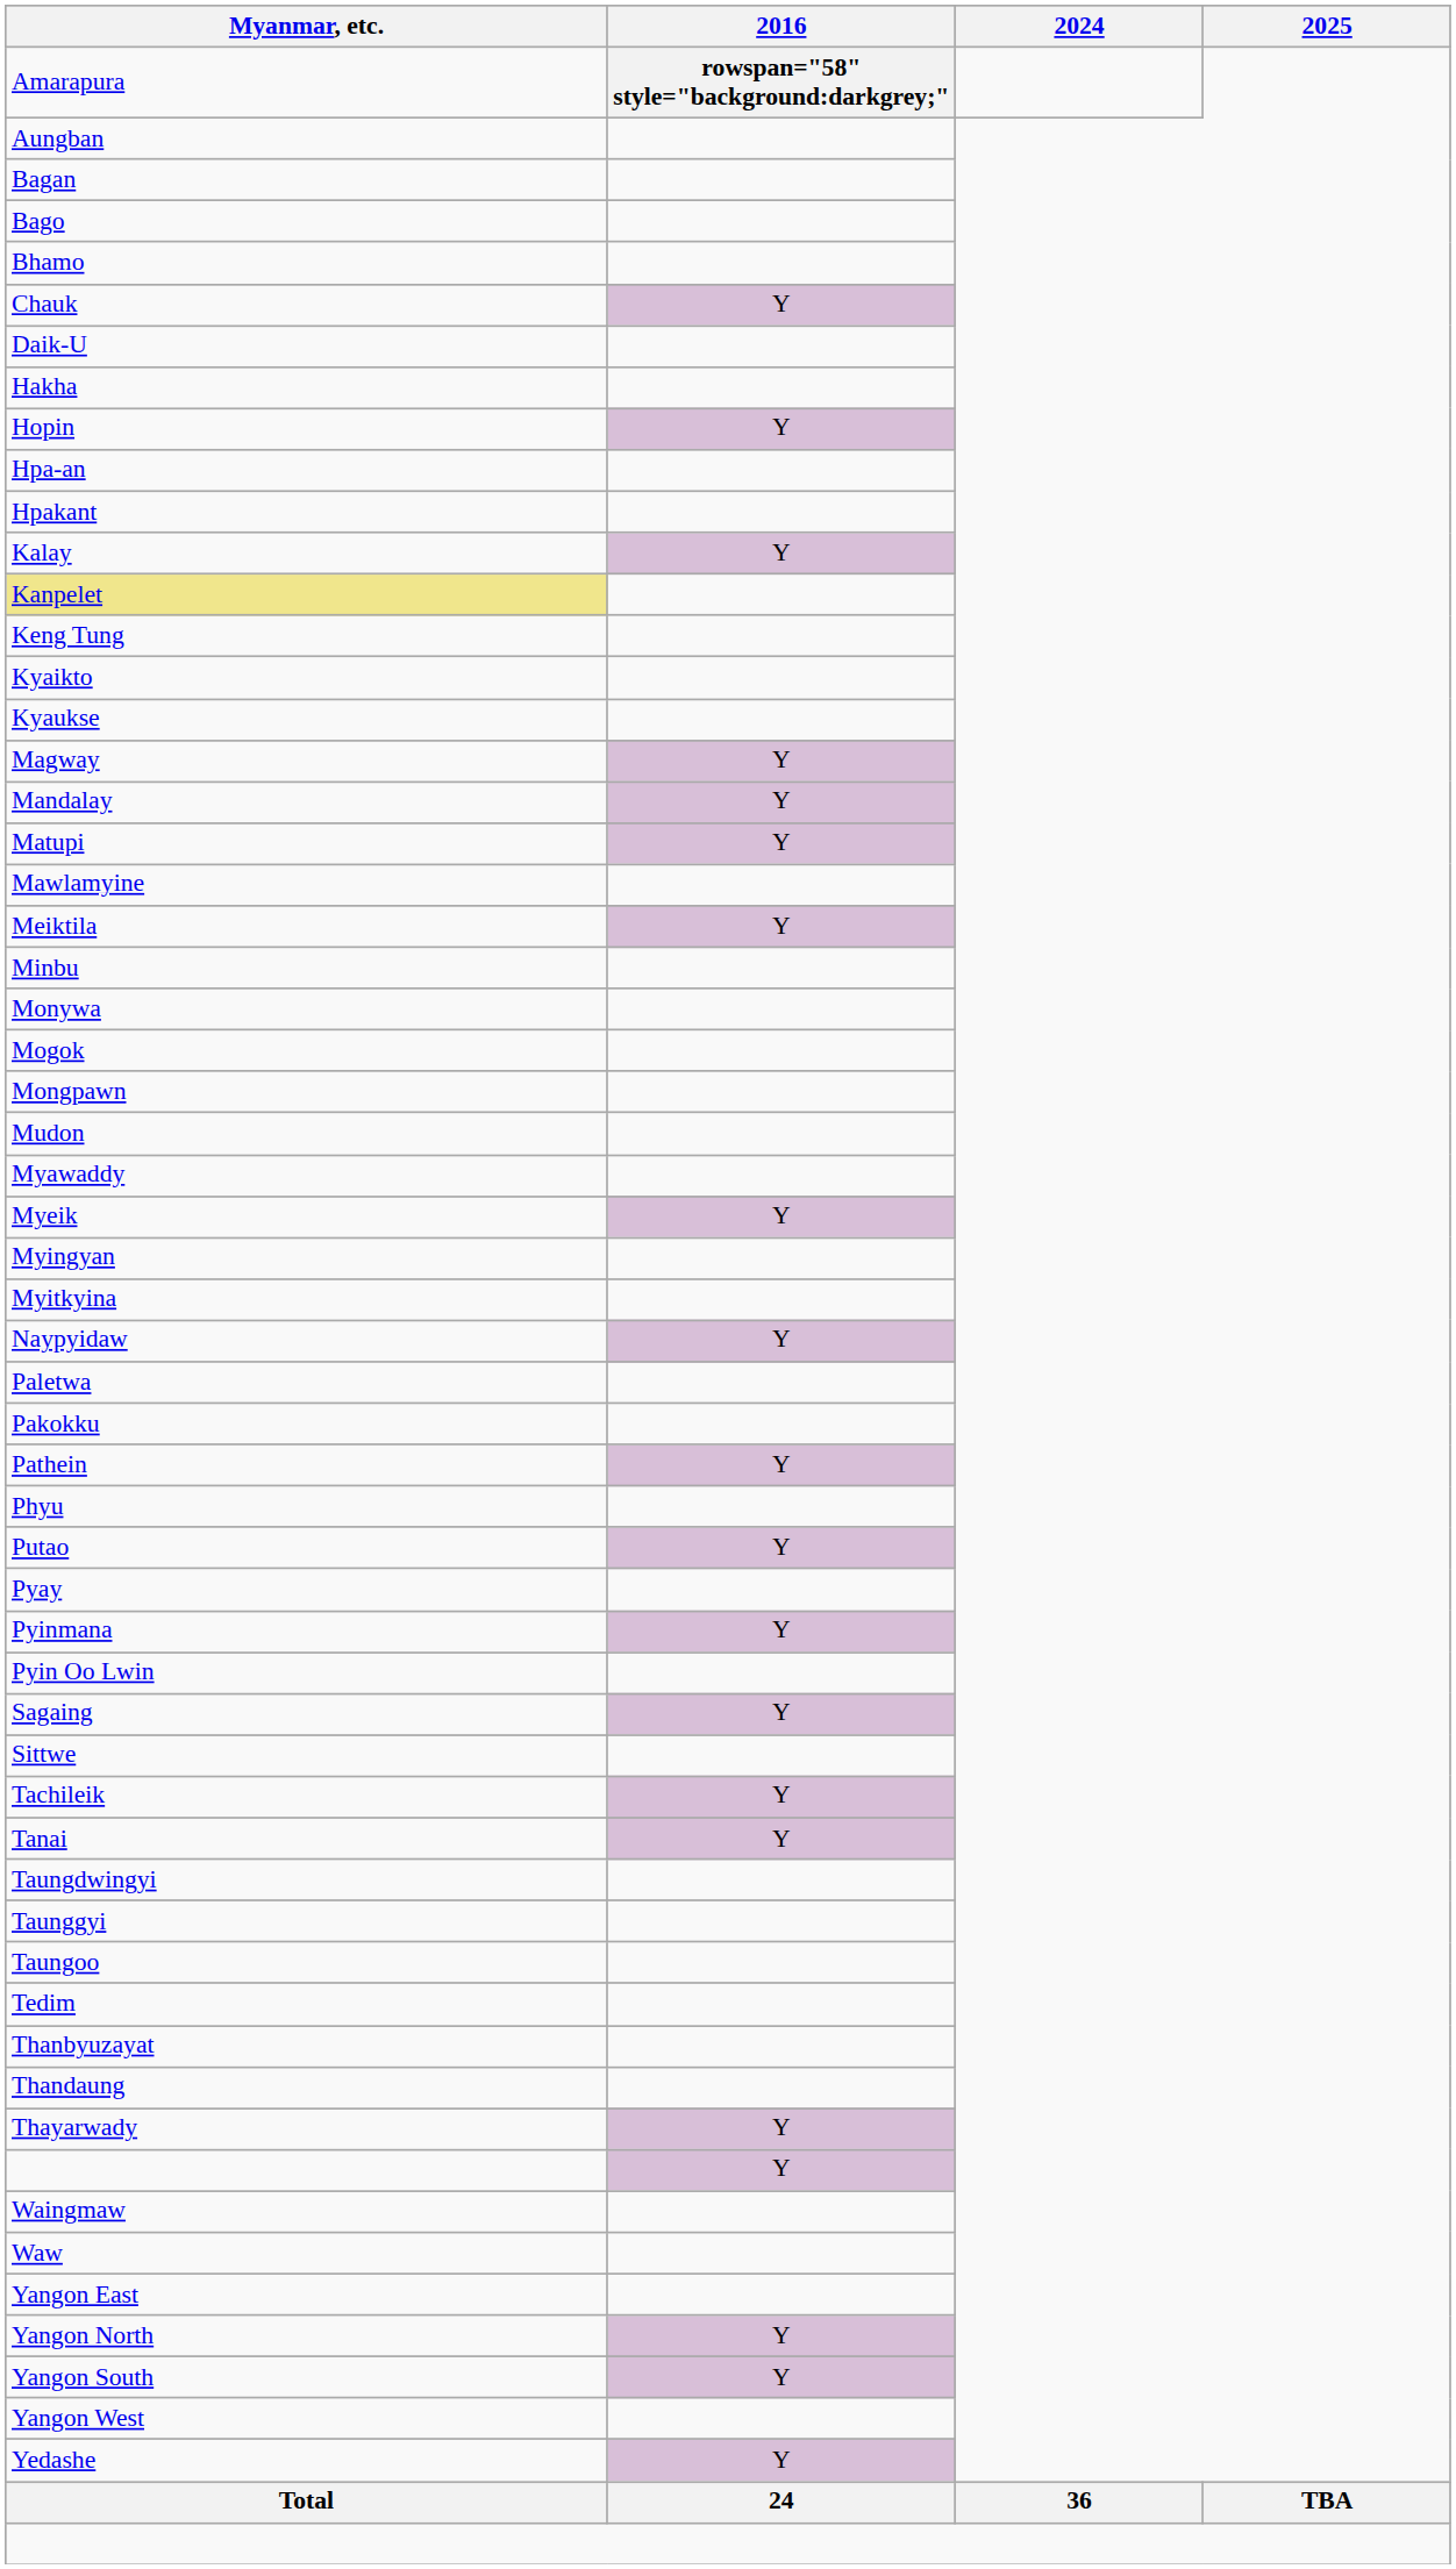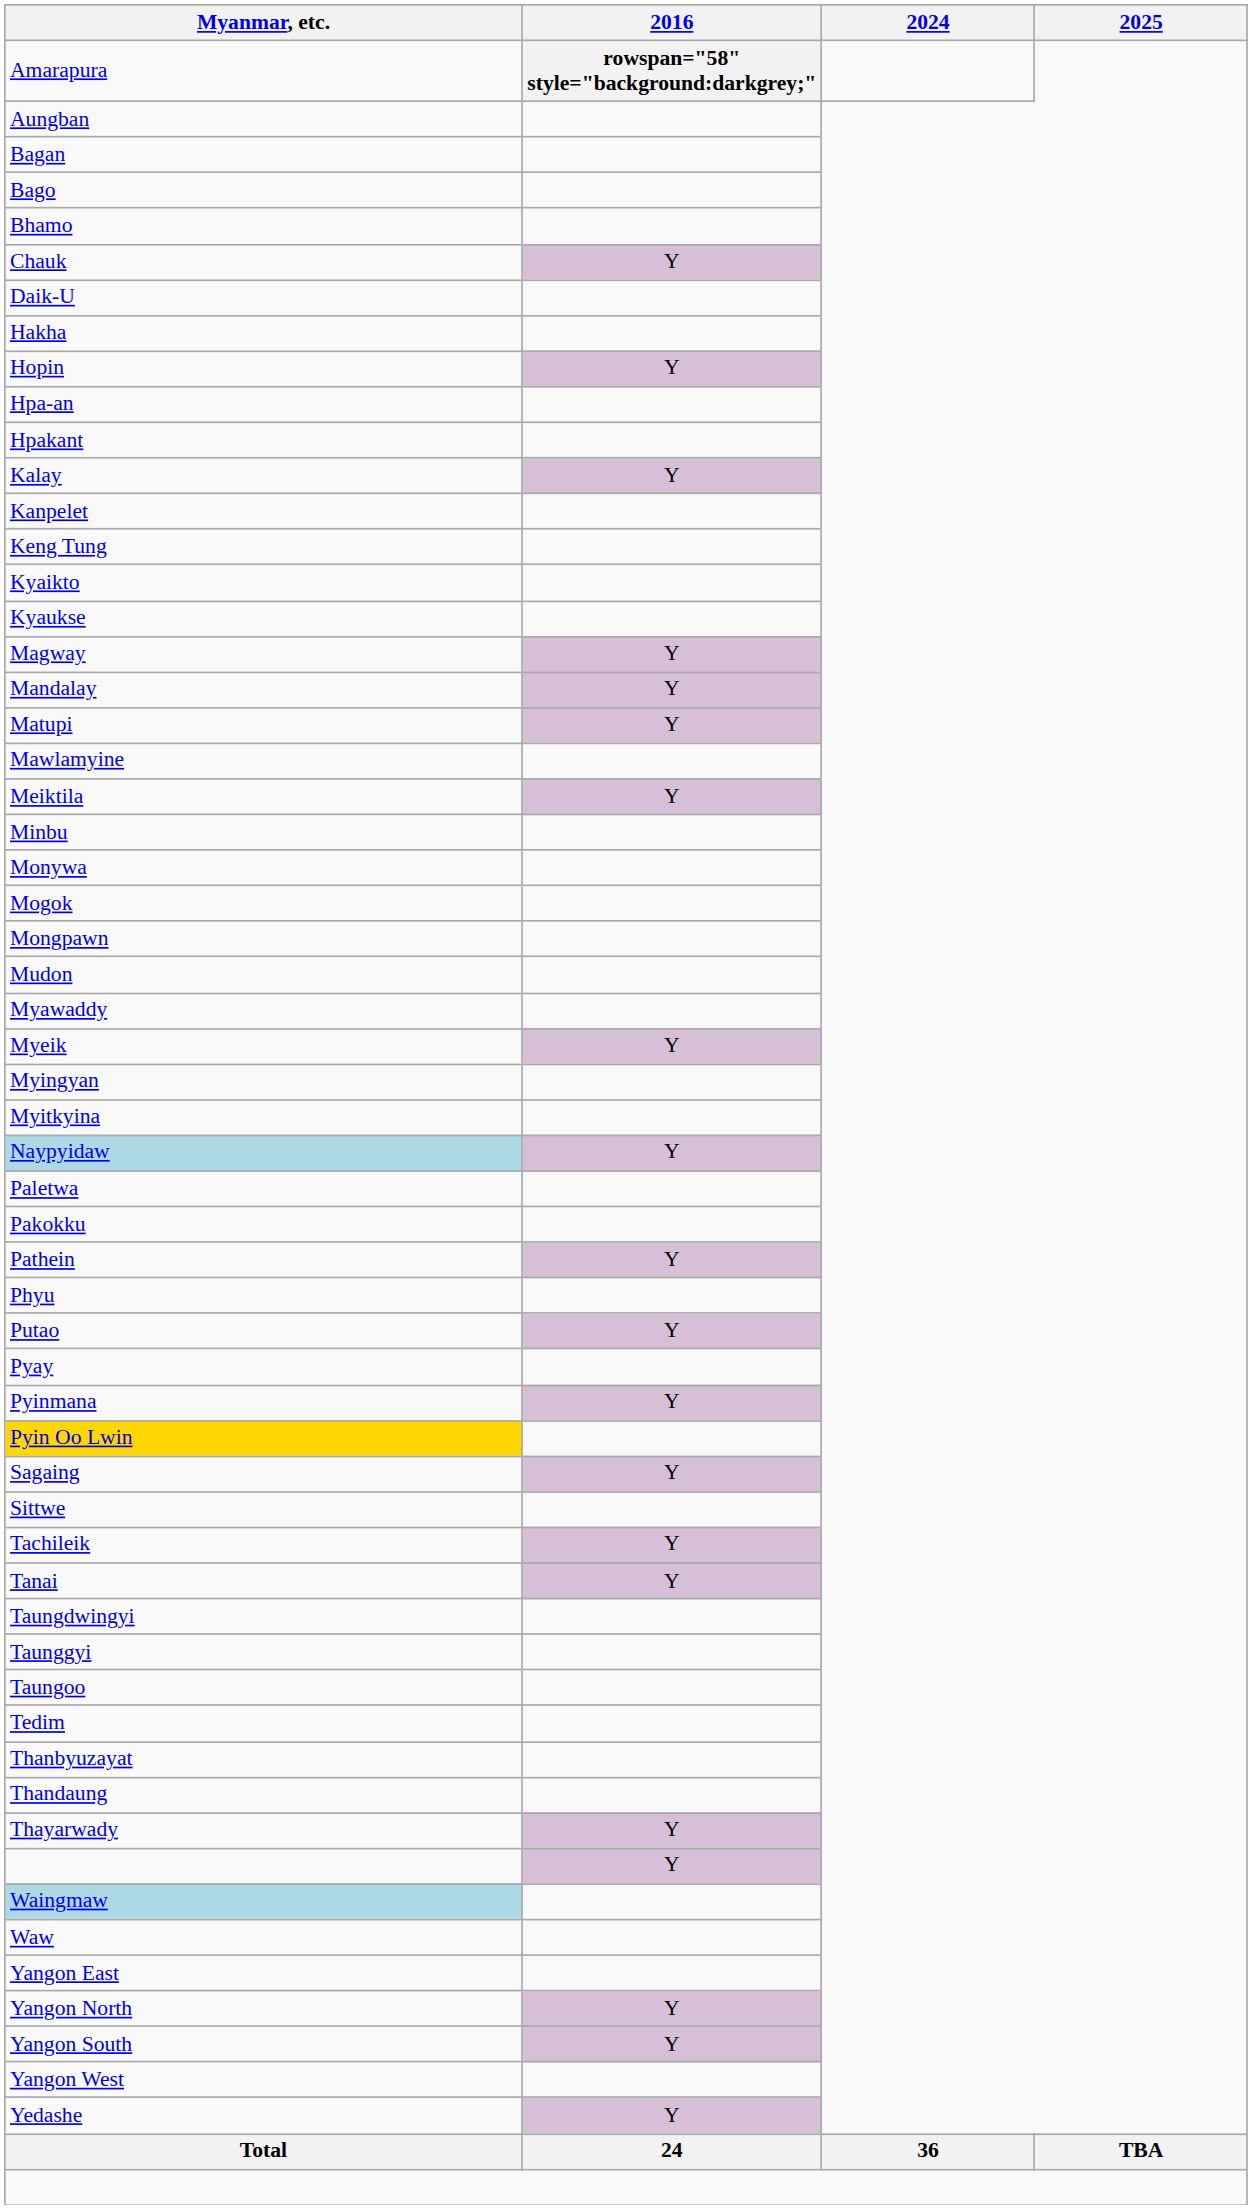Kanpelet | Myanmar, etc.: khaki background -> no background
Naypyidaw | Myanmar, etc.: no background -> lightblue background
Pyin Oo Lwin | Myanmar, etc.: no background -> gold background
Waingmaw | Myanmar, etc.: no background -> lightblue background
